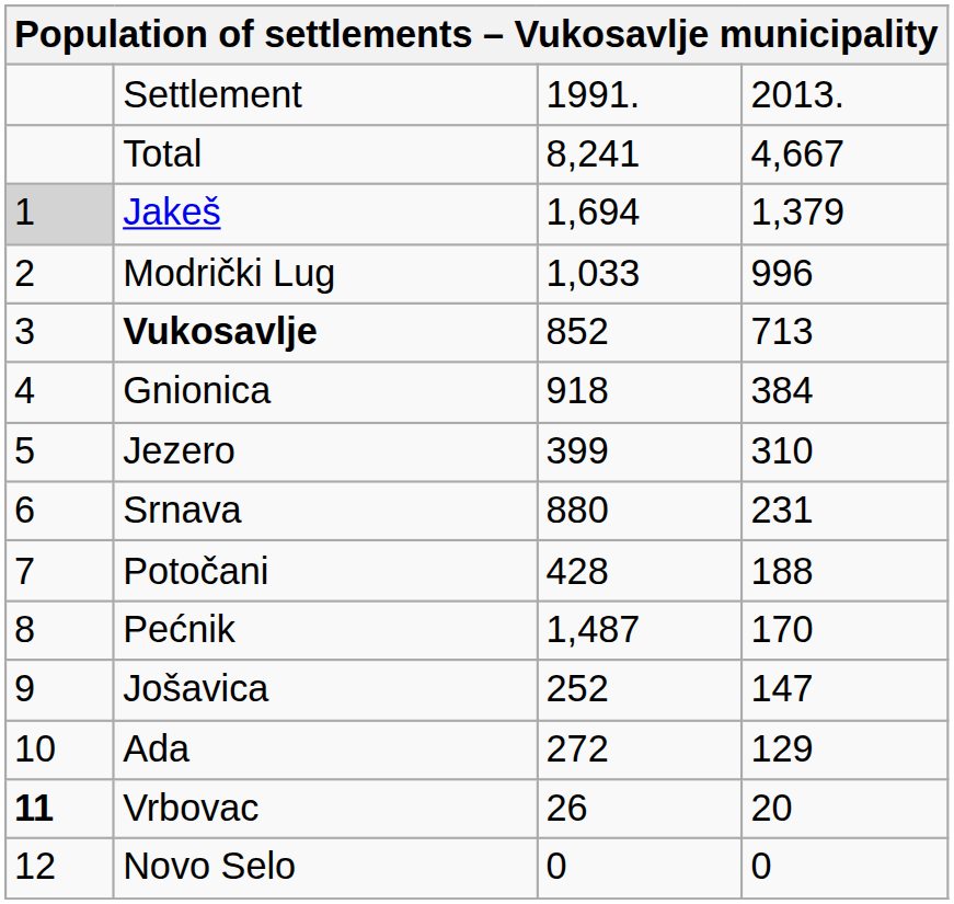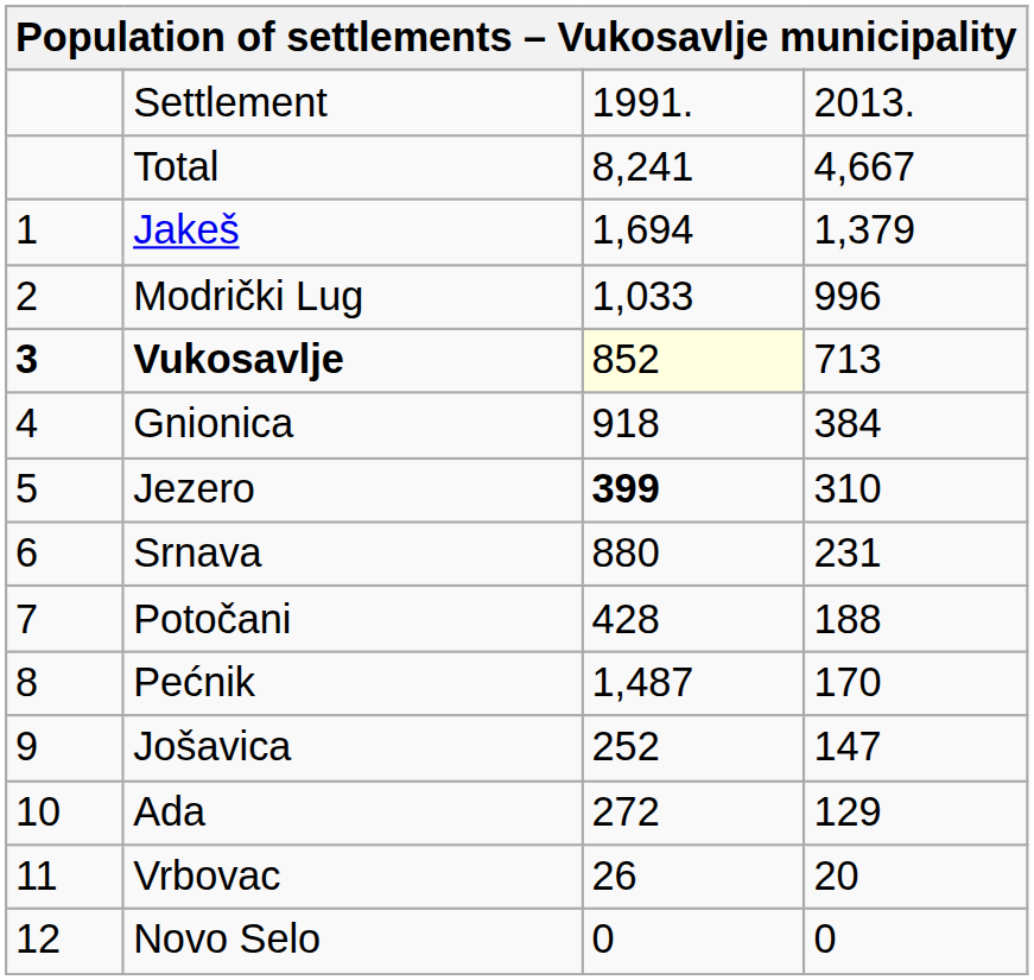Jakeš | column 1: lightgrey background -> no background
Vukosavlje | column 1: normal -> bold
Vukosavlje | column 3: no background -> lightyellow background
Jezero | column 3: normal -> bold
Vrbovac | column 1: bold -> normal
